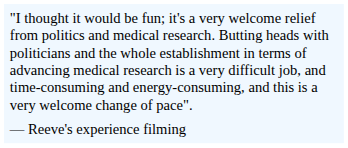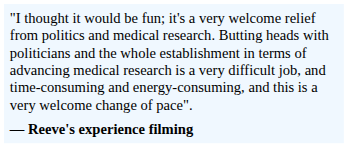row 2 | column 1: normal -> bold
